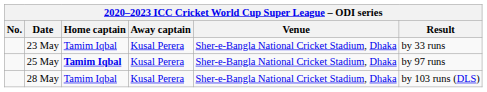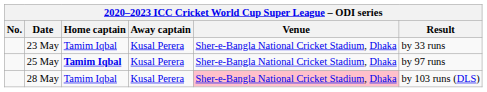28 May | Venue: no background -> pink background
